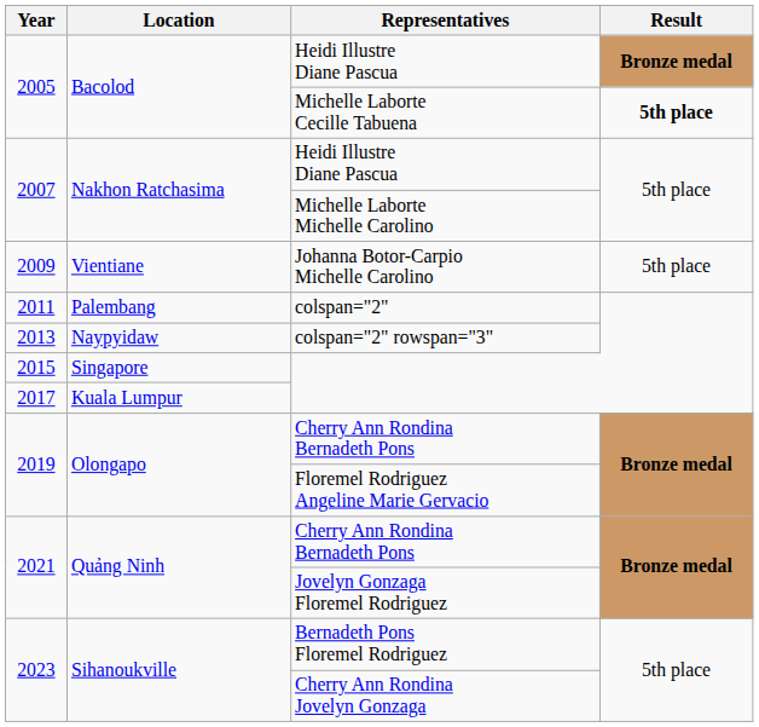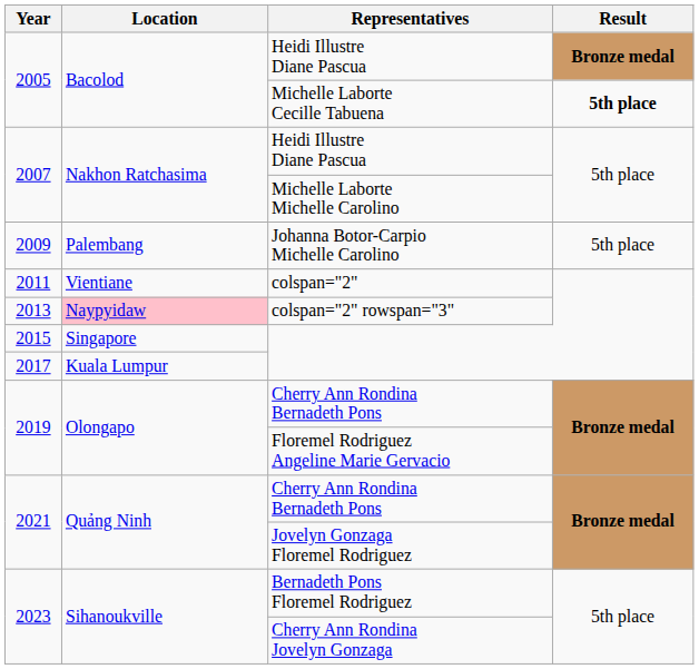Johanna Botor-Carpio Michelle Carolino | Location: Vientiane -> Palembang
colspan="2" | Location: Palembang -> Vientiane
colspan="2" rowspan="3" | Location: no background -> pink background
